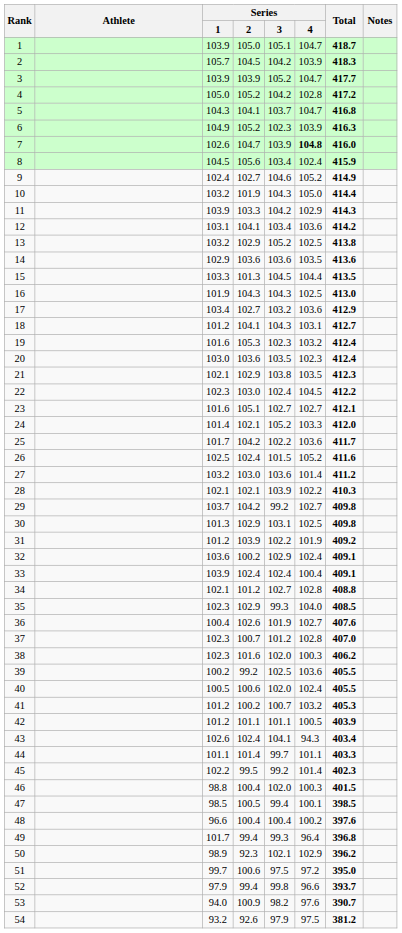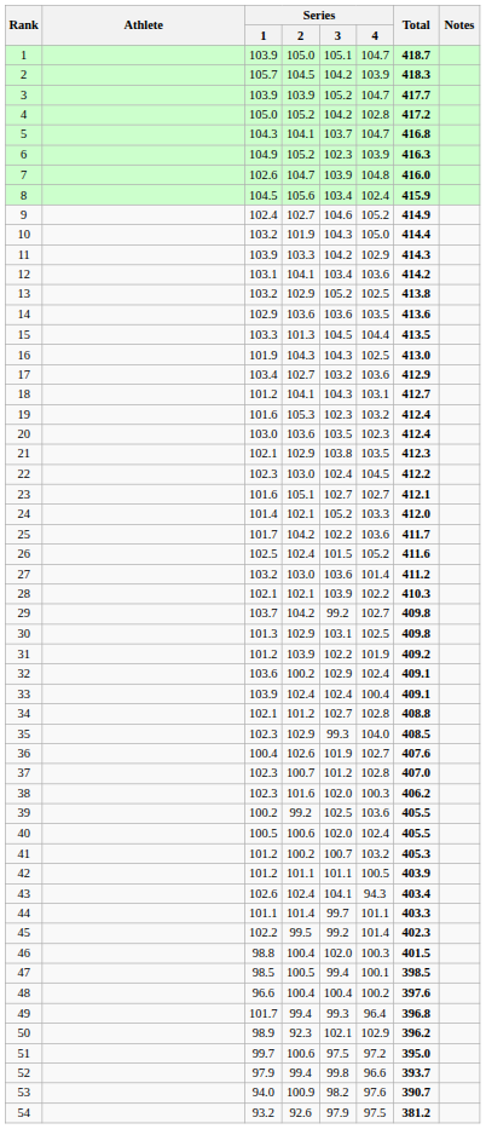7 | Series / 4: bold -> normal
